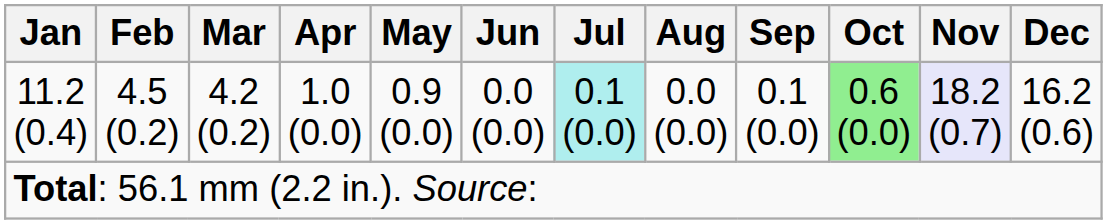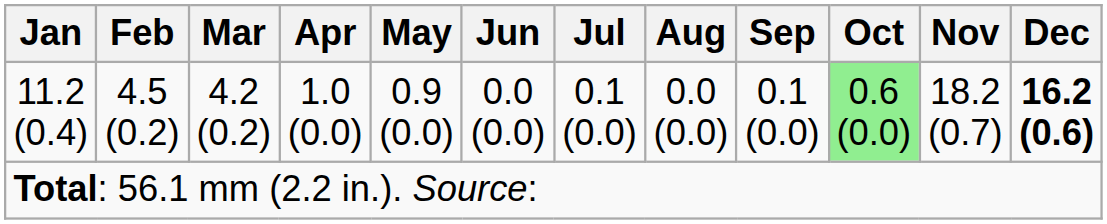11.2 (0.4) | Jul: paleturquoise background -> no background
11.2 (0.4) | Nov: lavender background -> no background
11.2 (0.4) | Dec: normal -> bold
